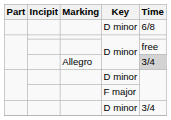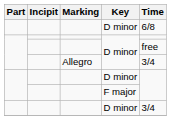Allegro | Time: lightgrey background -> no background
